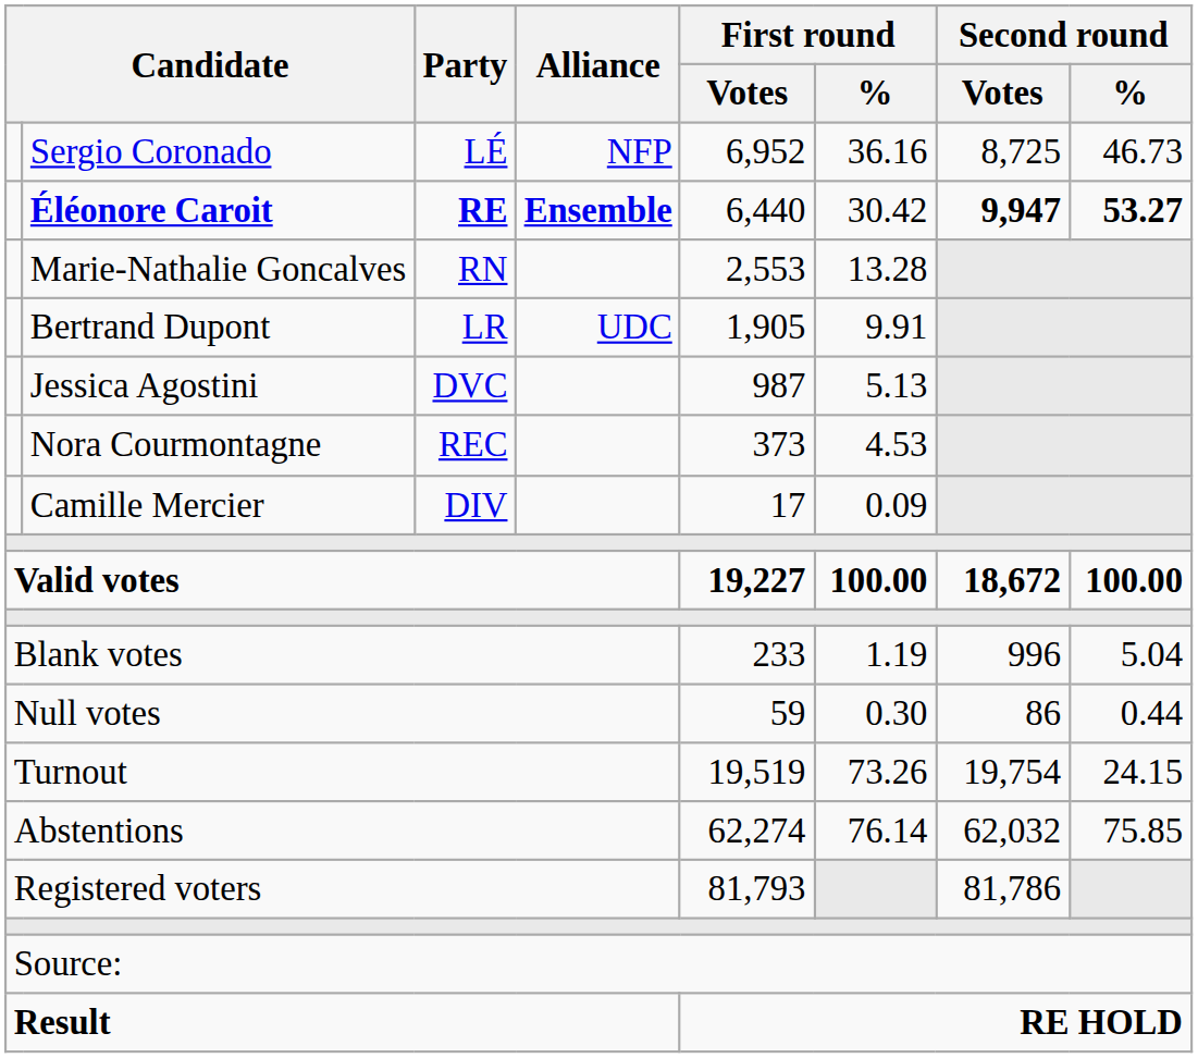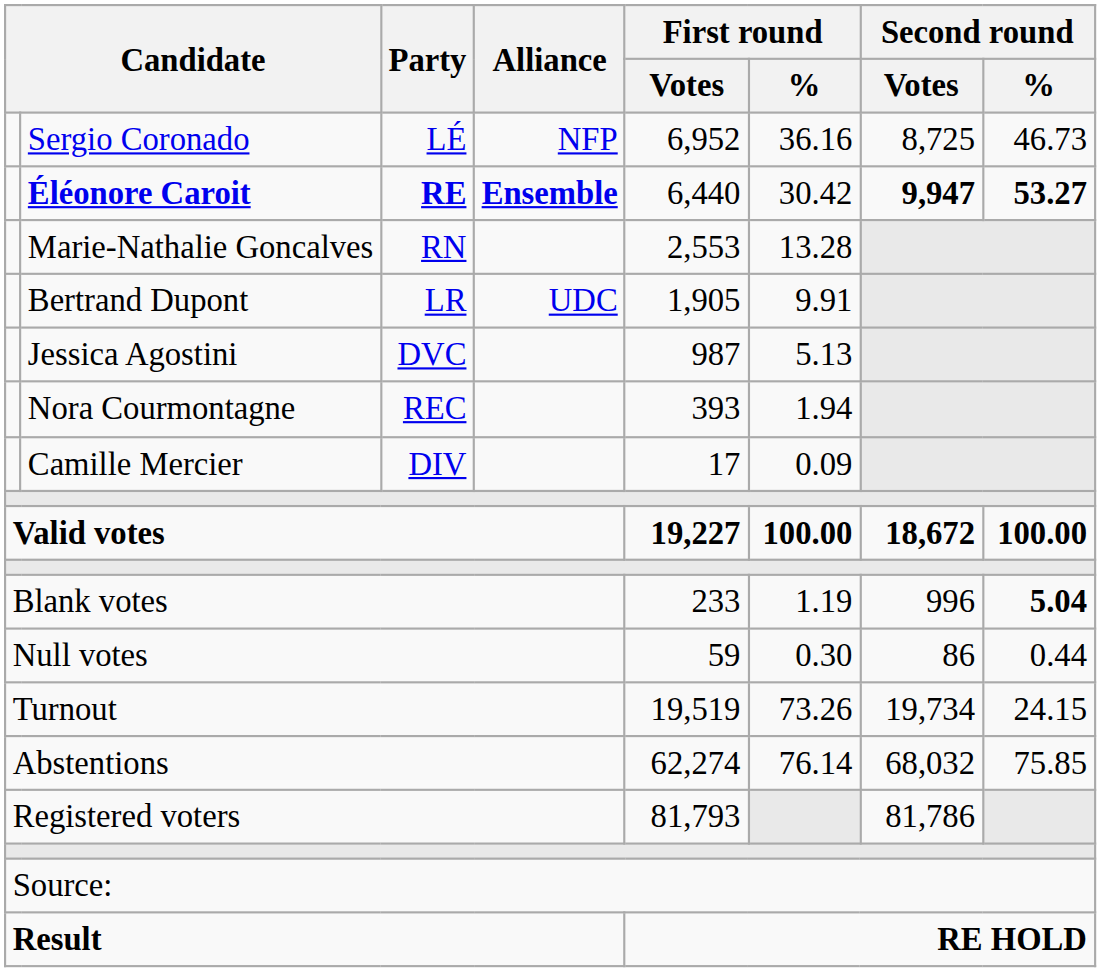Nora Courmontagne | First round / Votes: 373 -> 393
Nora Courmontagne | First round / %: 4.53 -> 1.94
Blank votes | Second round / %: normal -> bold
Turnout | Second round / Votes: 19,754 -> 19,734
Abstentions | Second round / Votes: 62,032 -> 68,032
